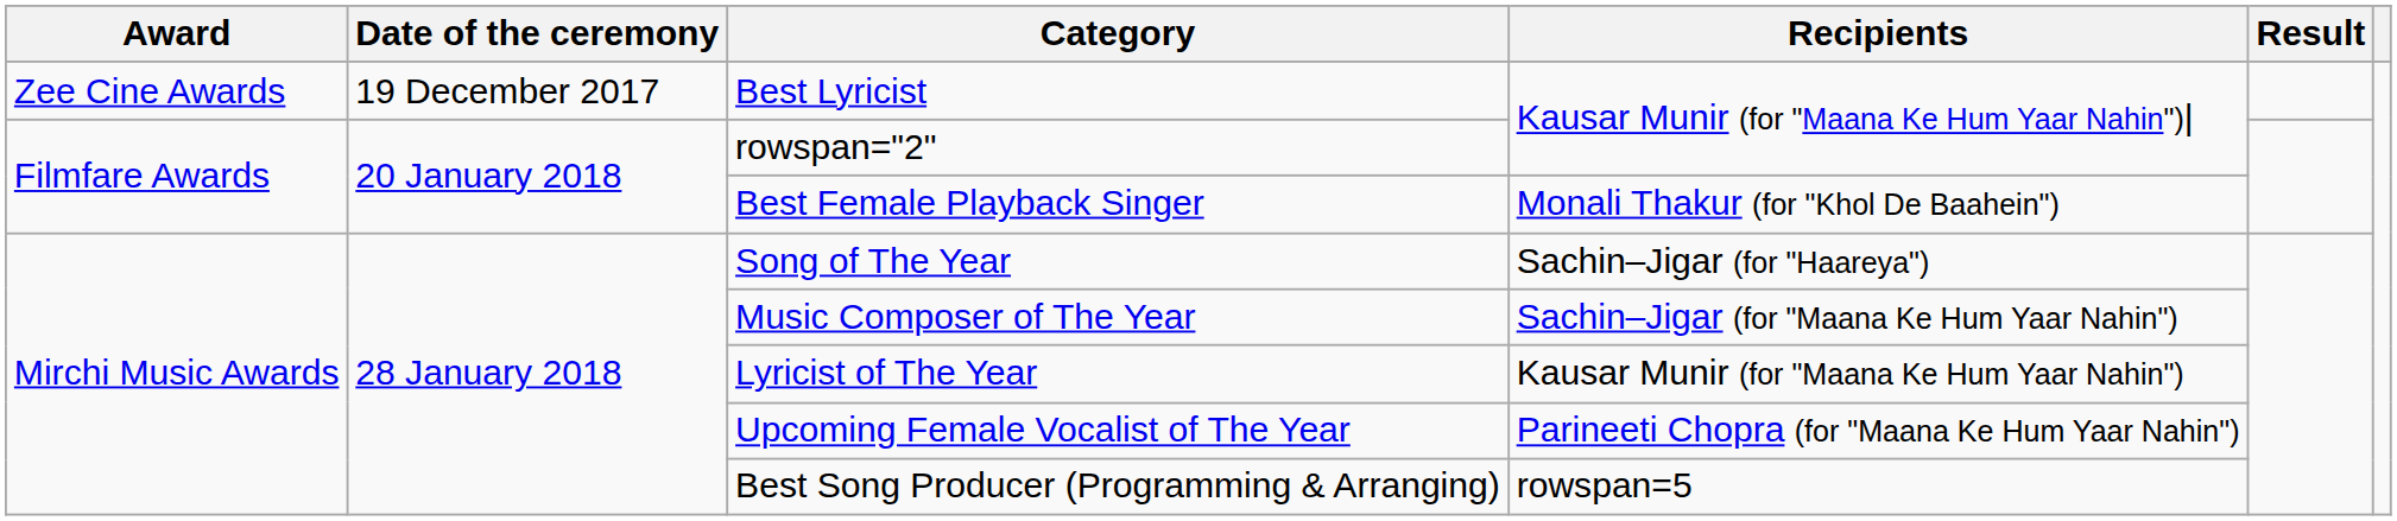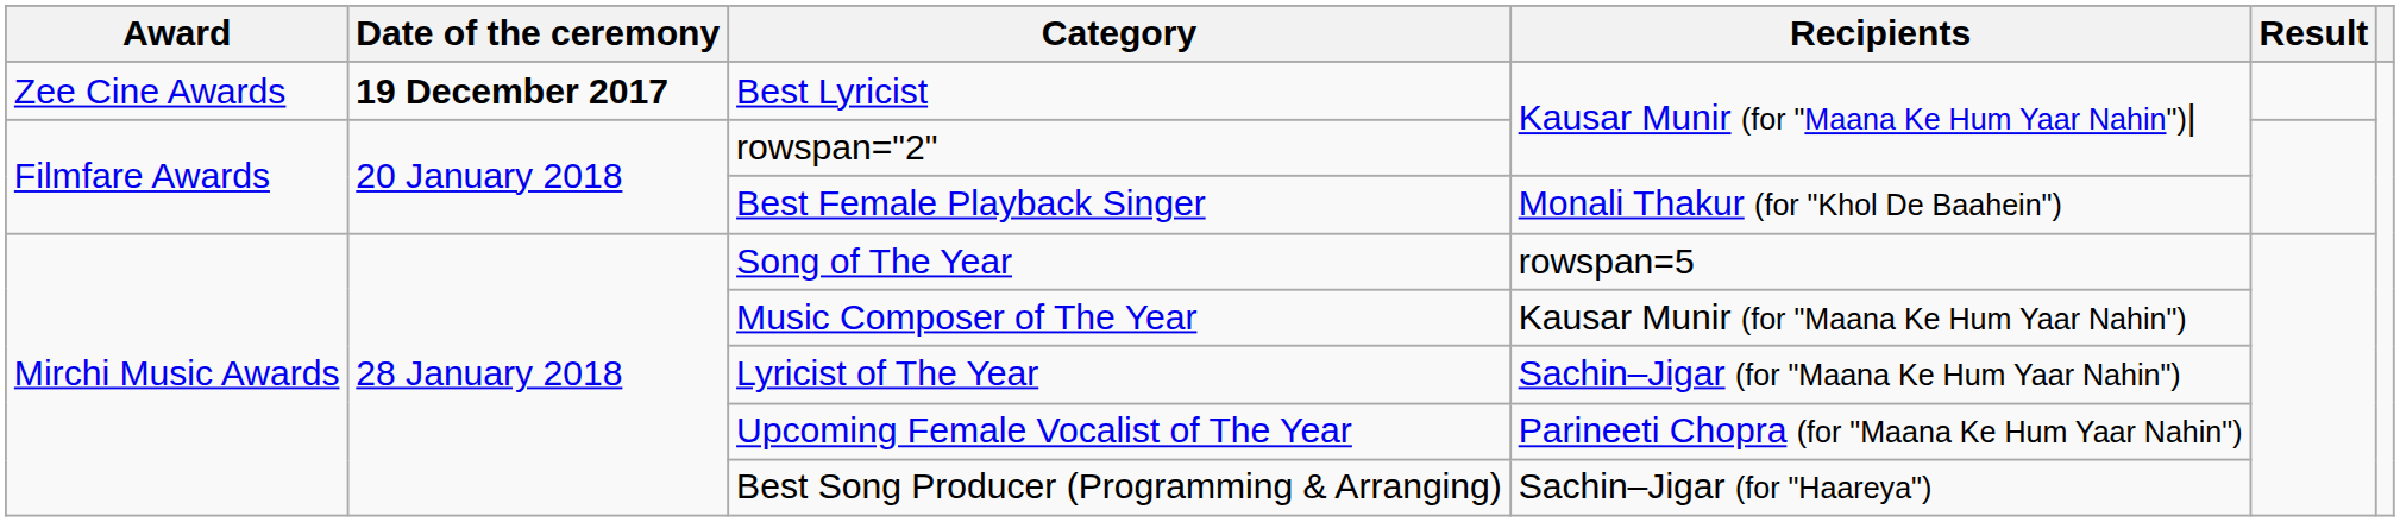Best Lyricist | Date of the ceremony: normal -> bold
Song of The Year | Recipients: Sachin–Jigar (for "Haareya") -> rowspan=5
Music Composer of The Year | Recipients: Sachin–Jigar (for "Maana Ke Hum Yaar Nahin") -> Kausar Munir (for "Maana Ke Hum Yaar Nahin")
Lyricist of The Year | Recipients: Kausar Munir (for "Maana Ke Hum Yaar Nahin") -> Sachin–Jigar (for "Maana Ke Hum Yaar Nahin")
Best Song Producer (Programming & Arranging) | Recipients: rowspan=5 -> Sachin–Jigar (for "Haareya")
